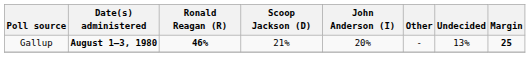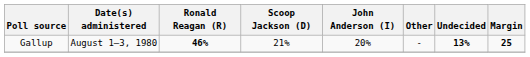Gallup | Date(s) administered: bold -> normal
Gallup | Undecided: normal -> bold
